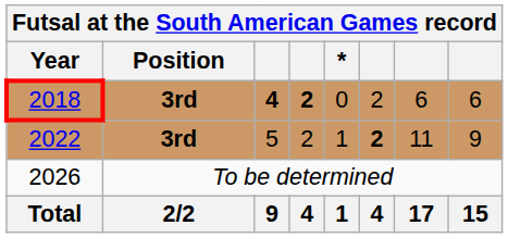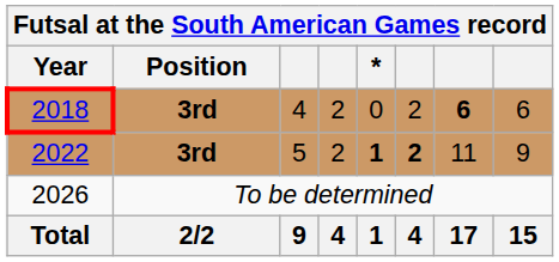2018 | column 3: bold -> normal
2018 | column 4: bold -> normal
2018 | column 7: normal -> bold
2022 | *: normal -> bold
